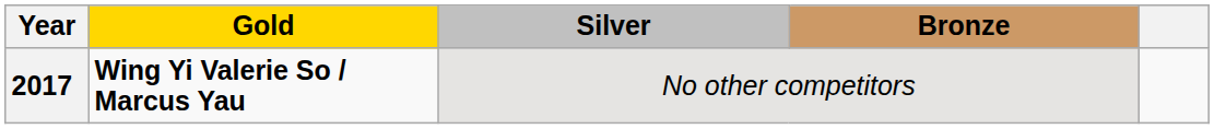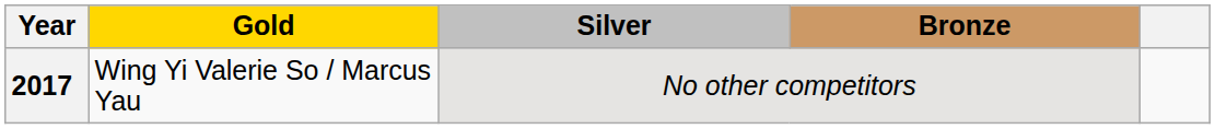2017 | Gold: bold -> normal
